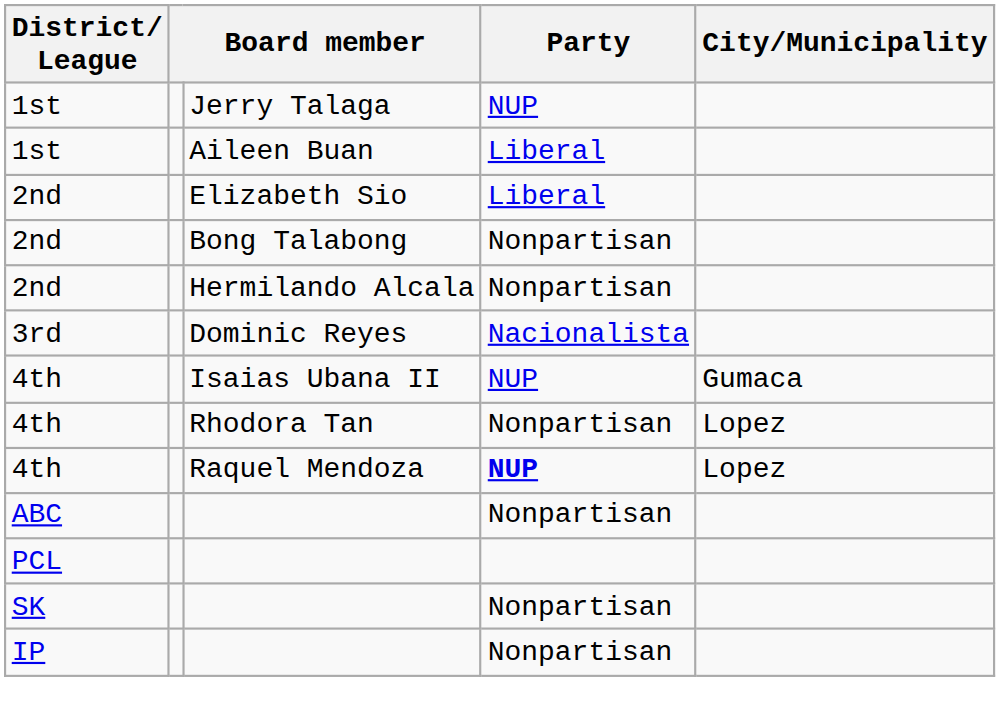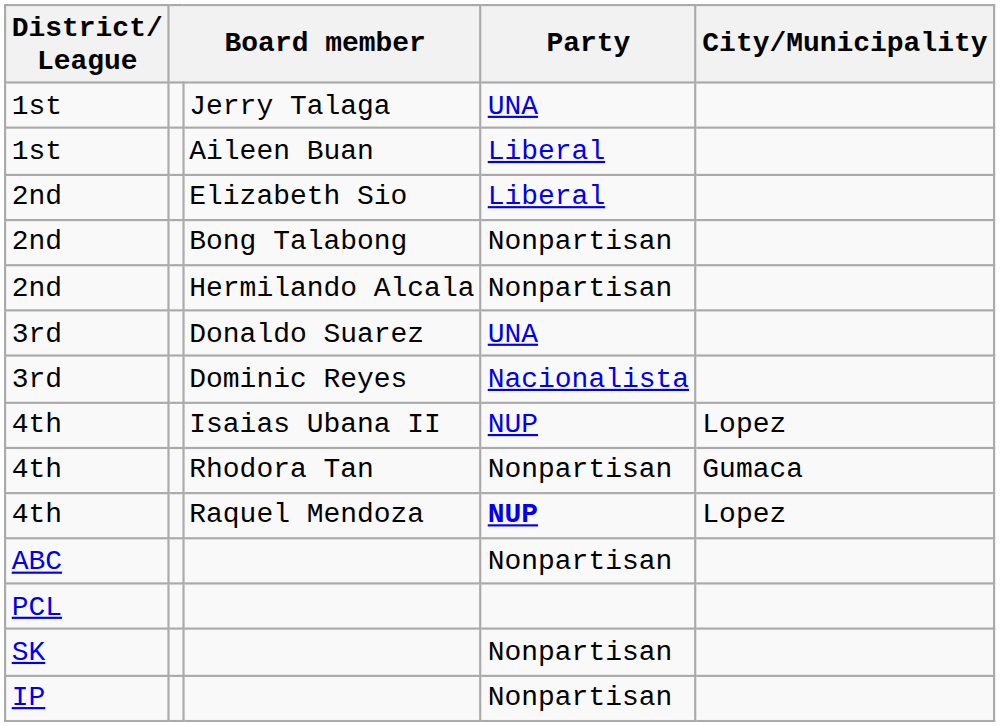Jerry Talaga | Party: NUP -> UNA
+ row: 3rd | Donaldo Suarez | UNA
Isaias Ubana II | City/Municipality: Gumaca -> Lopez
Rhodora Tan | City/Municipality: Lopez -> Gumaca
